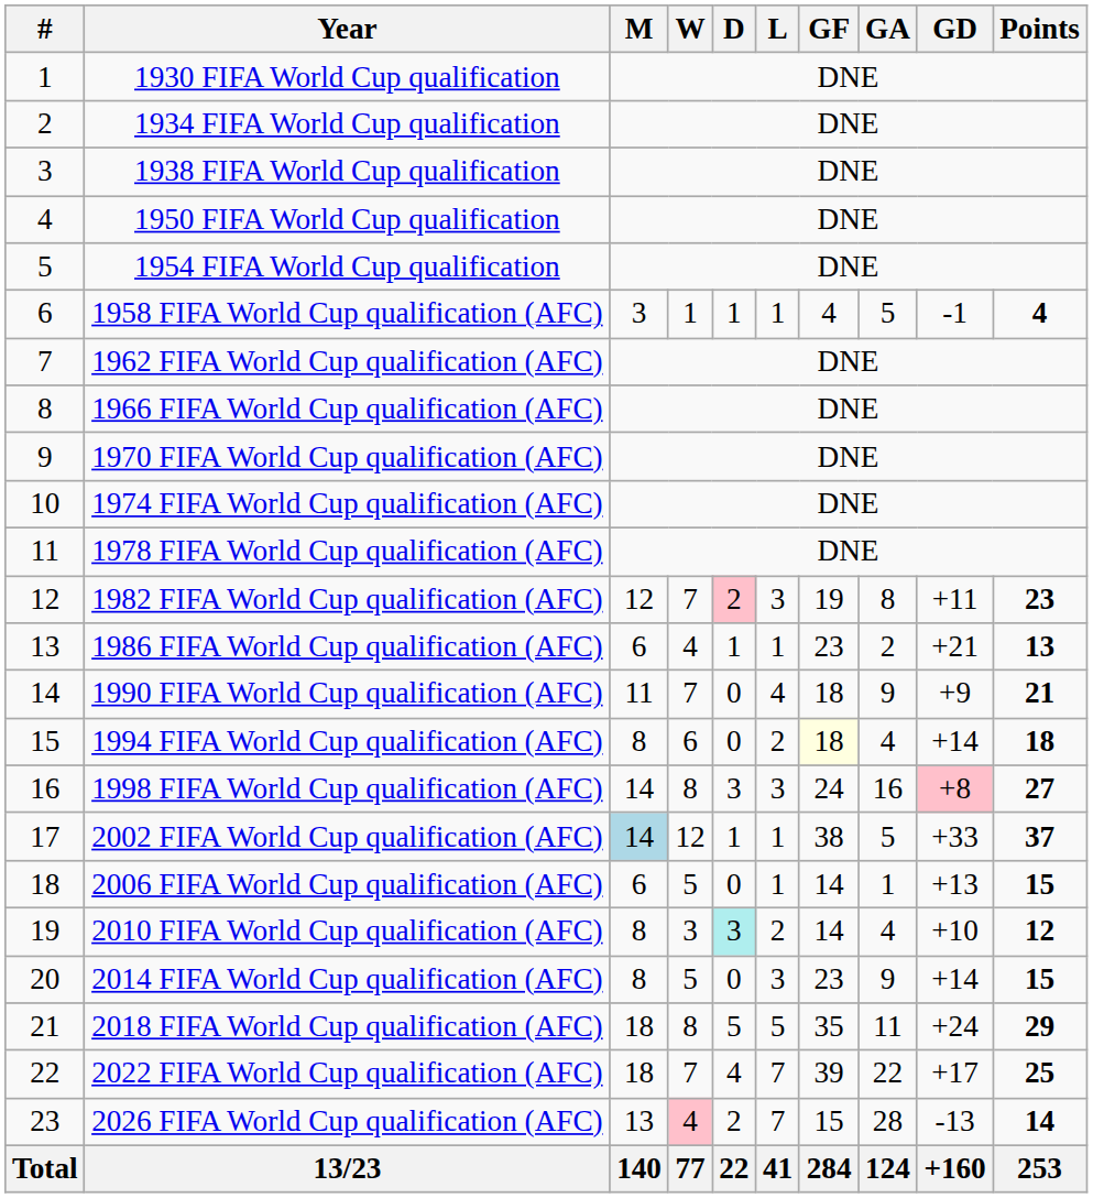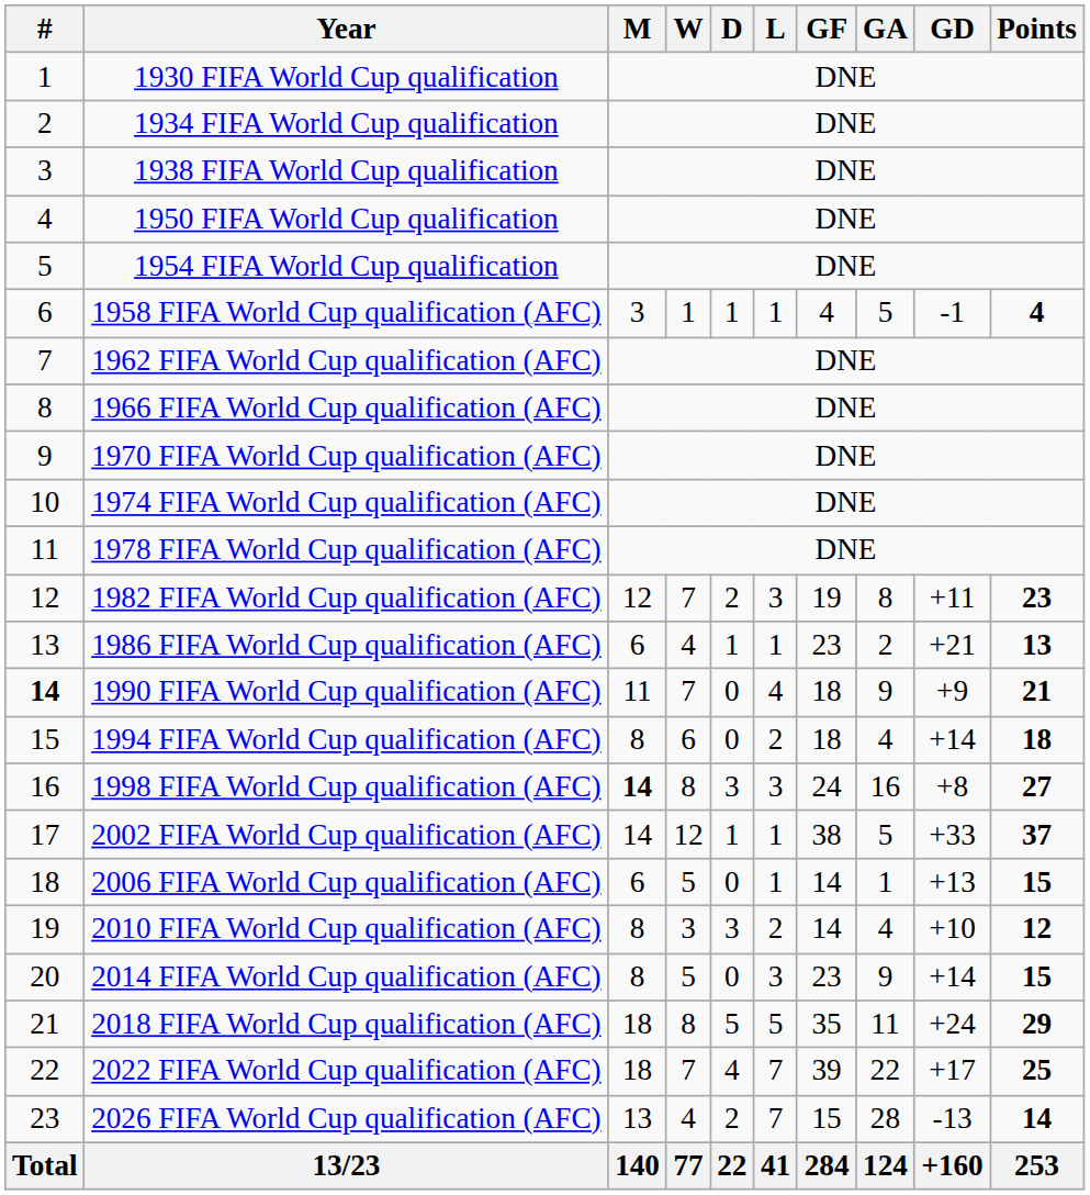1982 FIFA World Cup qualification (AFC) | D: pink background -> no background
1990 FIFA World Cup qualification (AFC) | #: normal -> bold
1994 FIFA World Cup qualification (AFC) | GF: lightyellow background -> no background
1998 FIFA World Cup qualification (AFC) | M: normal -> bold
1998 FIFA World Cup qualification (AFC) | GD: pink background -> no background
2002 FIFA World Cup qualification (AFC) | M: lightblue background -> no background
2010 FIFA World Cup qualification (AFC) | D: paleturquoise background -> no background
2026 FIFA World Cup qualification (AFC) | W: pink background -> no background
